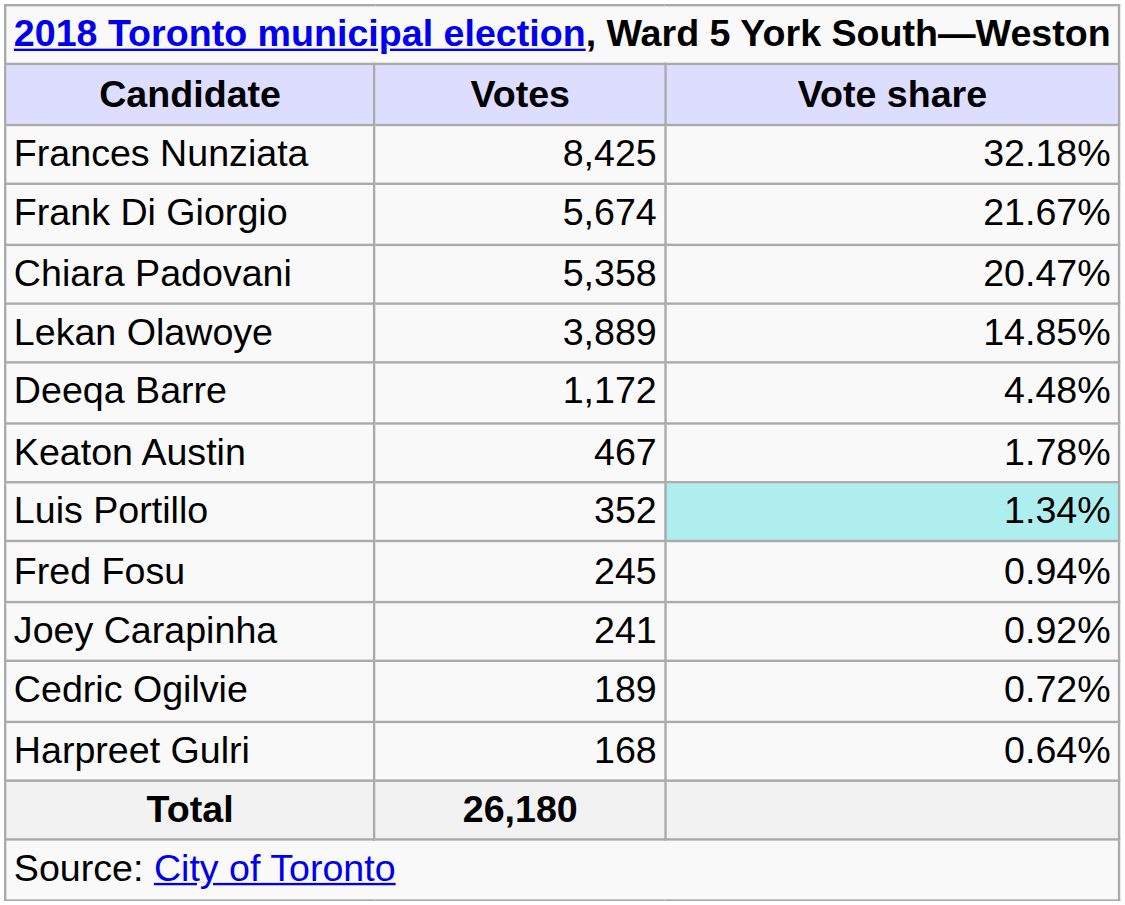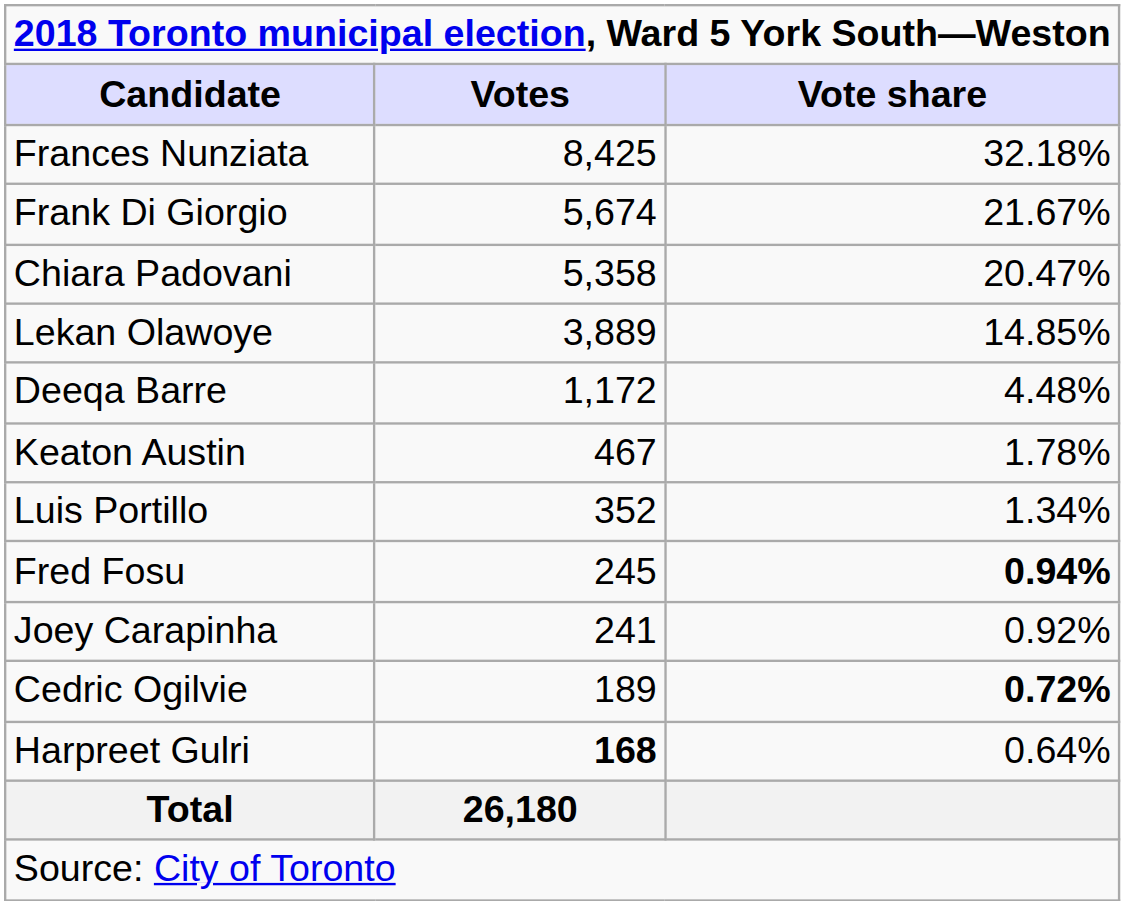Luis Portillo | Vote share: paleturquoise background -> no background
Fred Fosu | Vote share: normal -> bold
Cedric Ogilvie | Vote share: normal -> bold
Harpreet Gulri | Votes: normal -> bold
